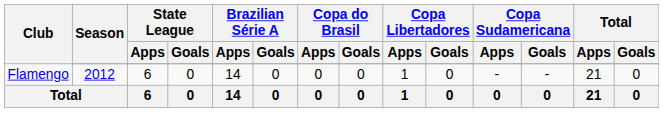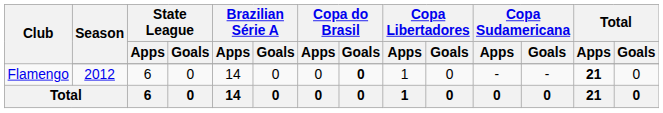2012 | Copa do Brasil / Goals: normal -> bold
2012 | Total / Apps: normal -> bold
